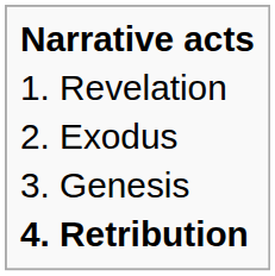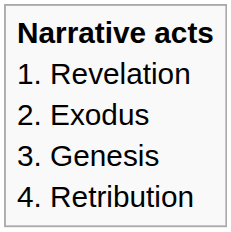row 5 | column 1: bold -> normal
